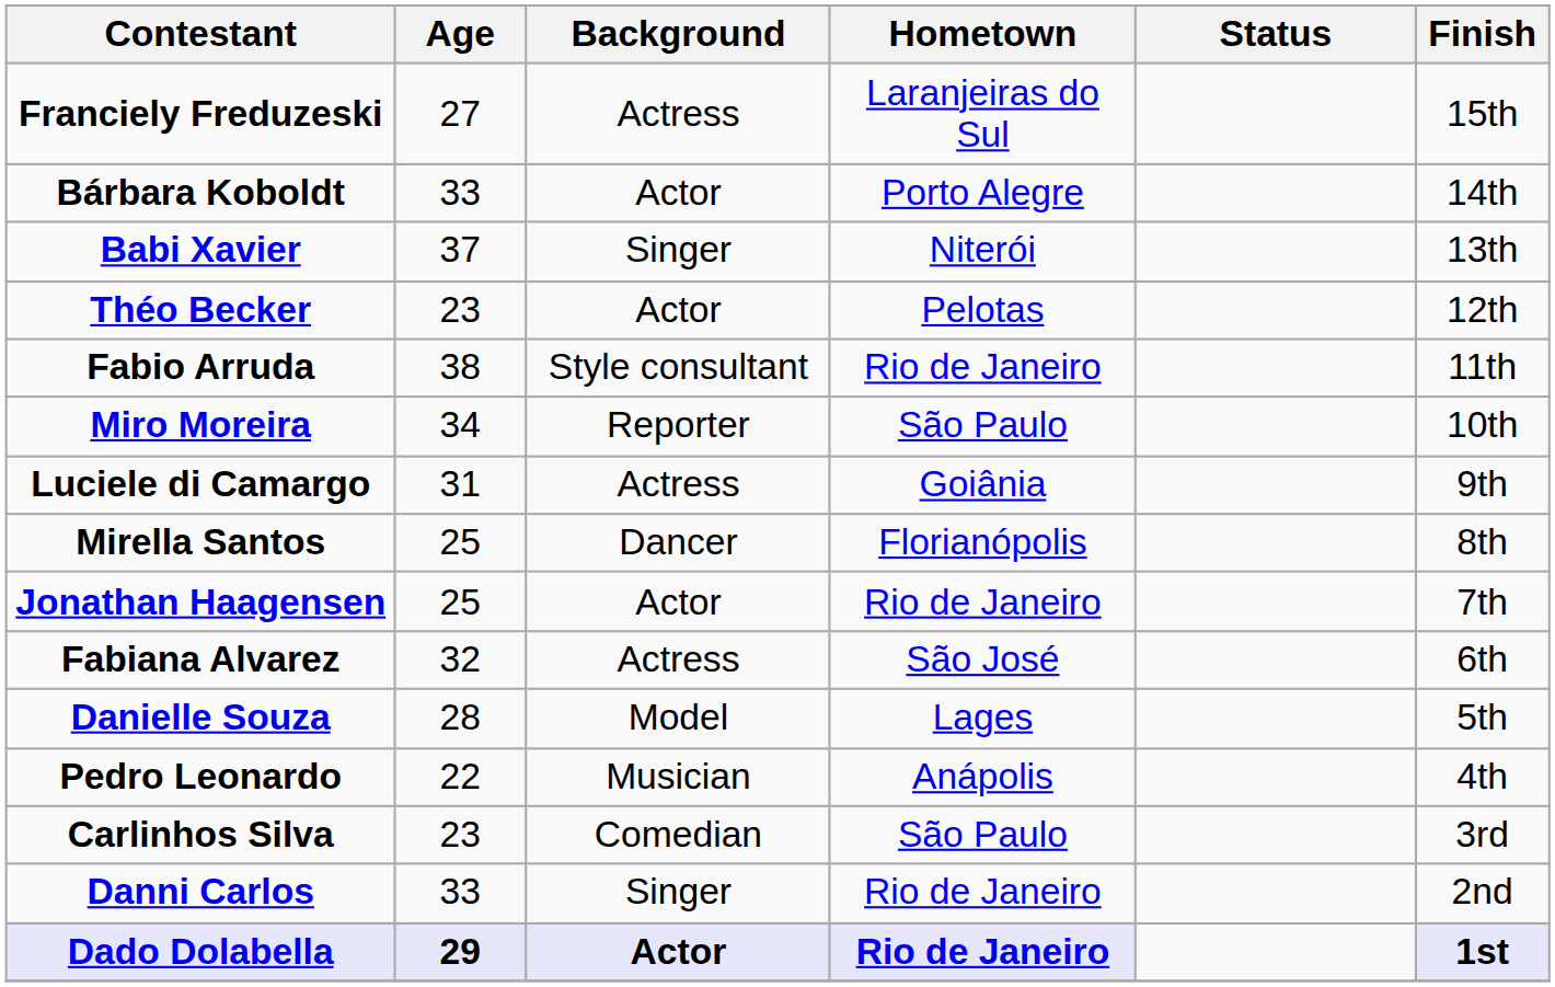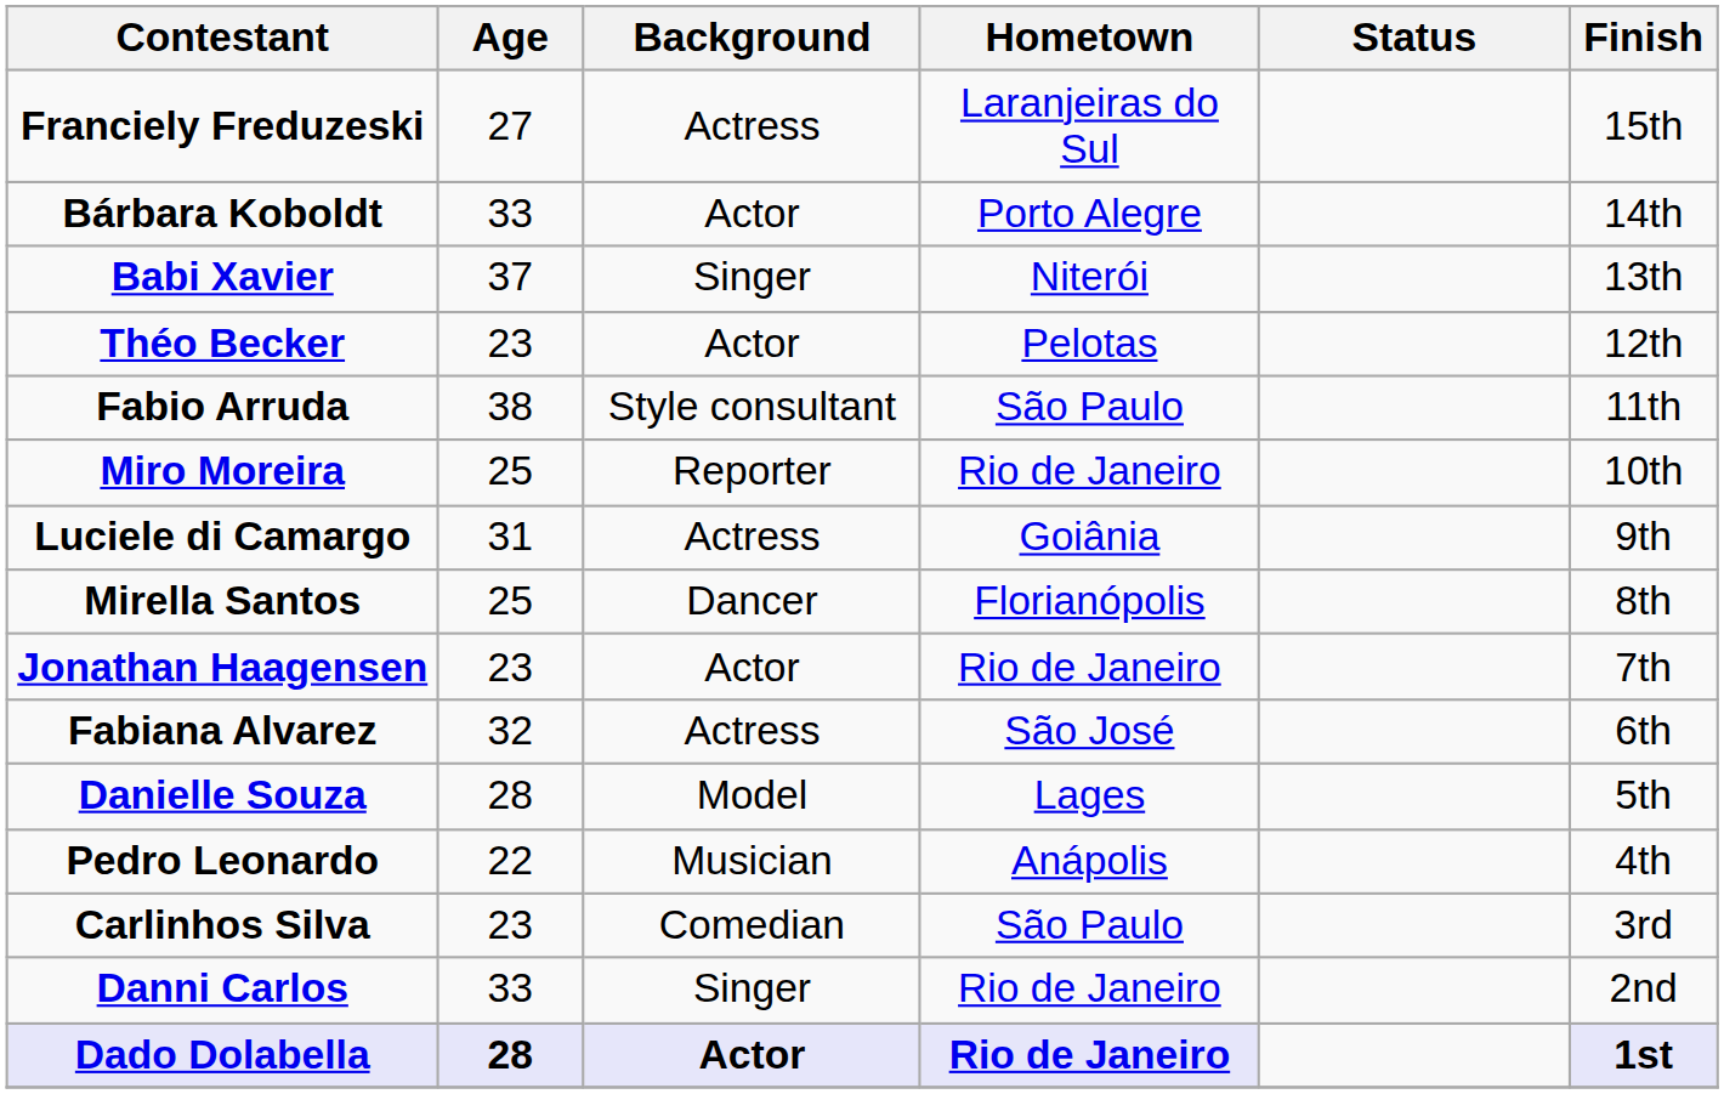Fabio Arruda | Hometown: Rio de Janeiro -> São Paulo
Miro Moreira | Age: 34 -> 25
Miro Moreira | Hometown: São Paulo -> Rio de Janeiro
Jonathan Haagensen | Age: 25 -> 23
Dado Dolabella | Age: 29 -> 28
